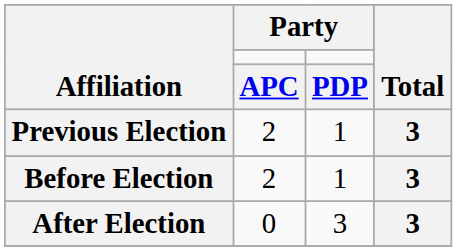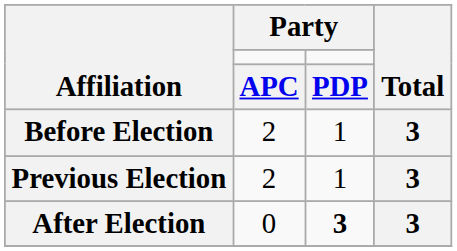rows swapped: Previous Election <-> Before Election
After Election | column 3: normal -> bold
